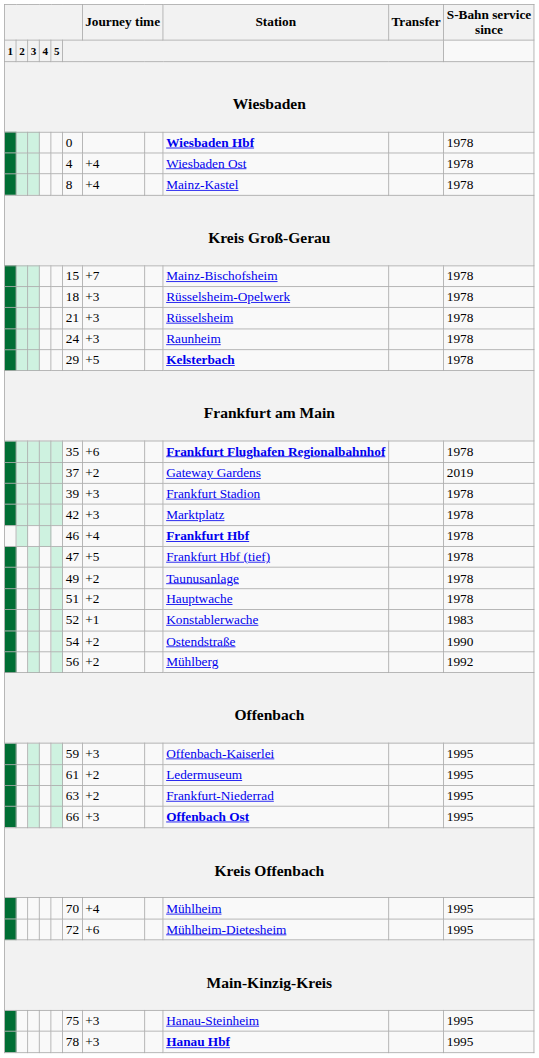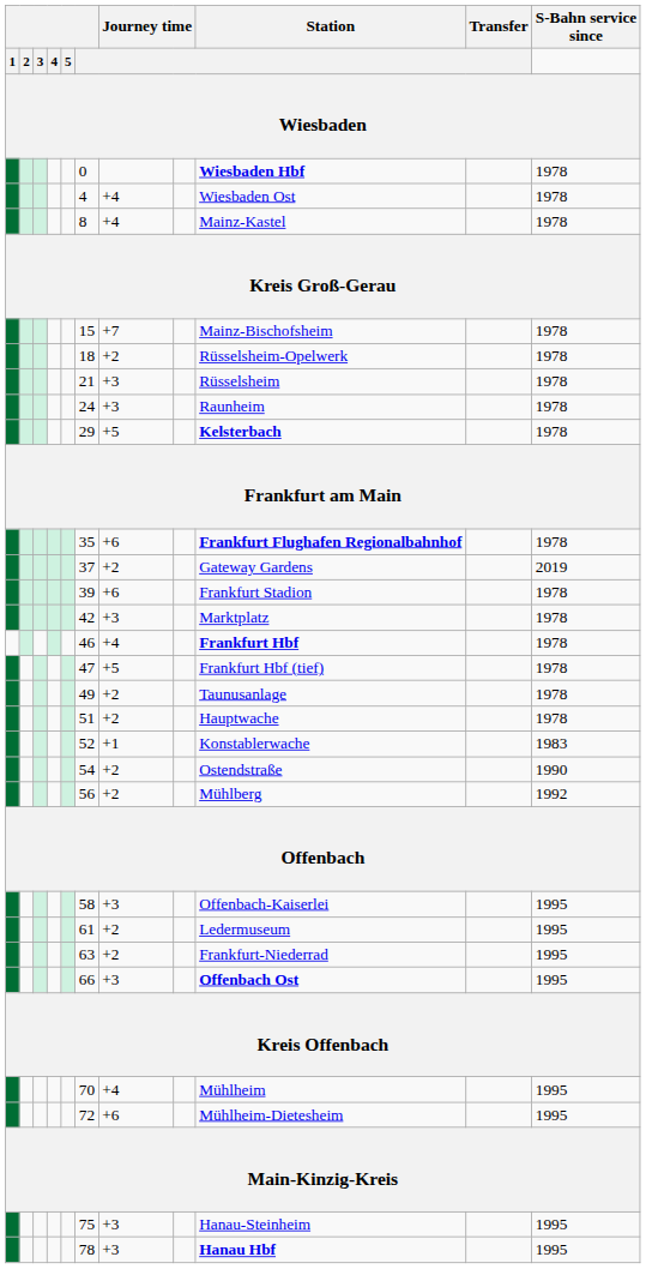row 9 | column 7: +3 -> +2
row 16 | column 7: +3 -> +6
row 26 | column 6: 59 -> 58
